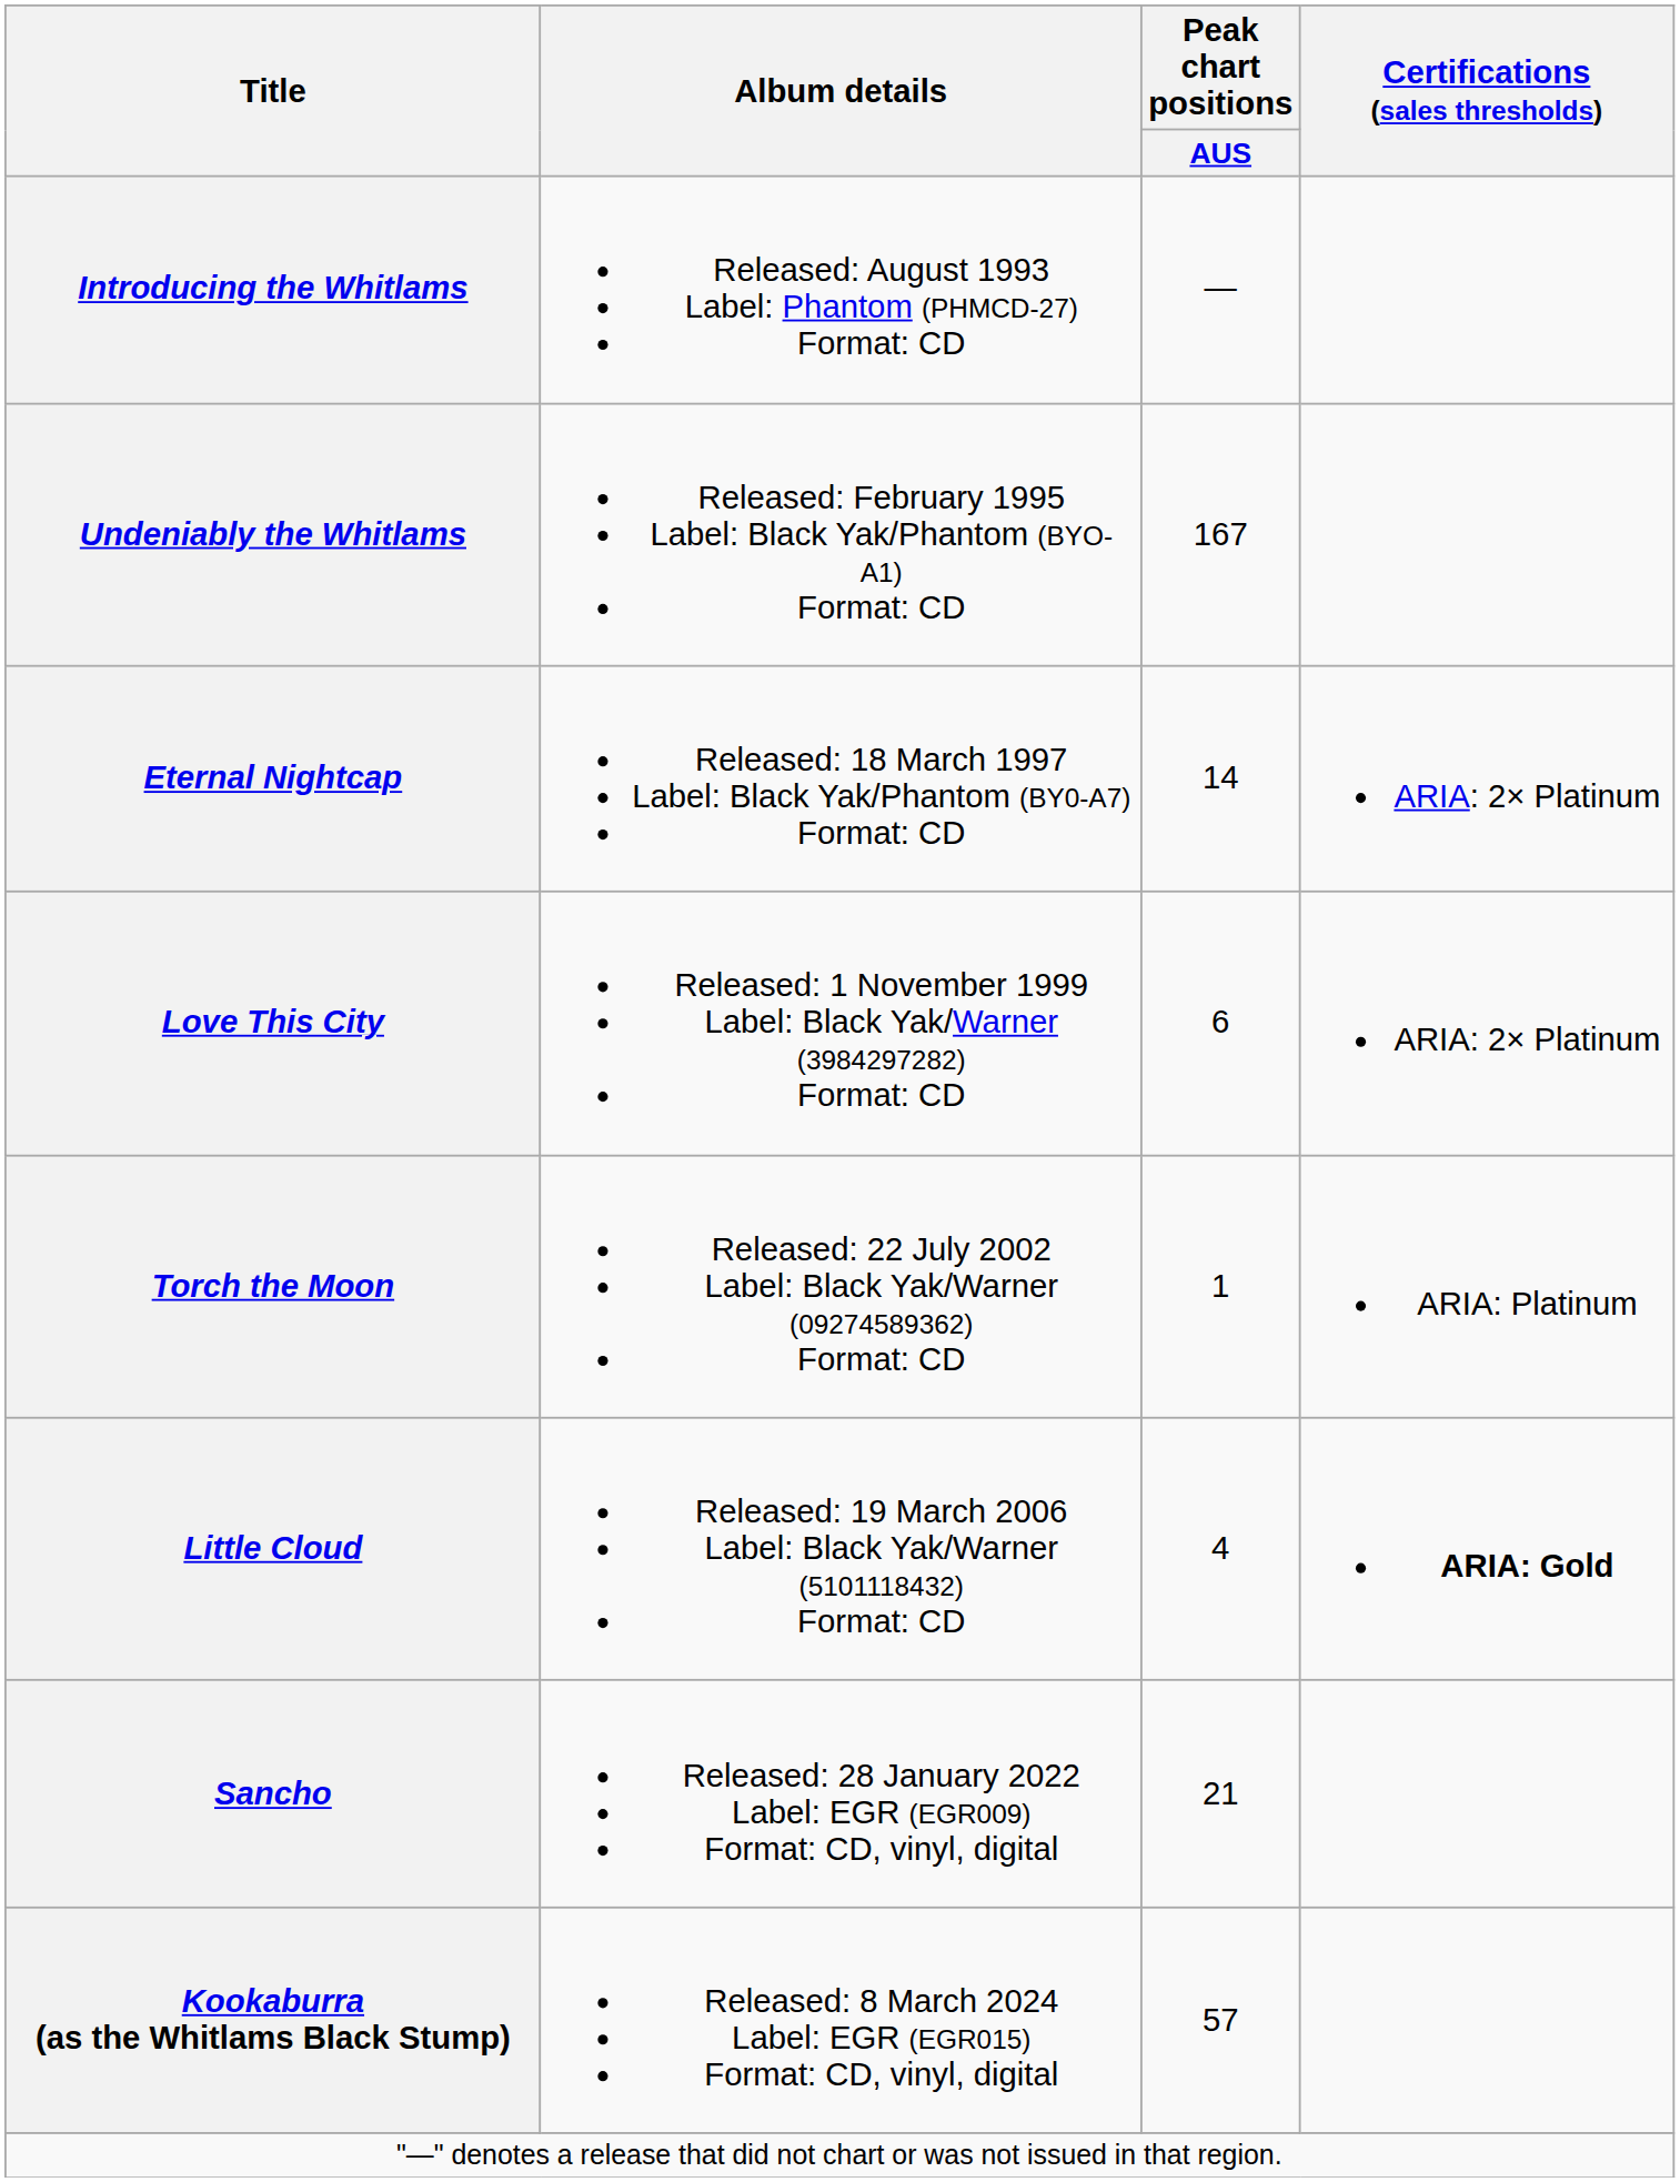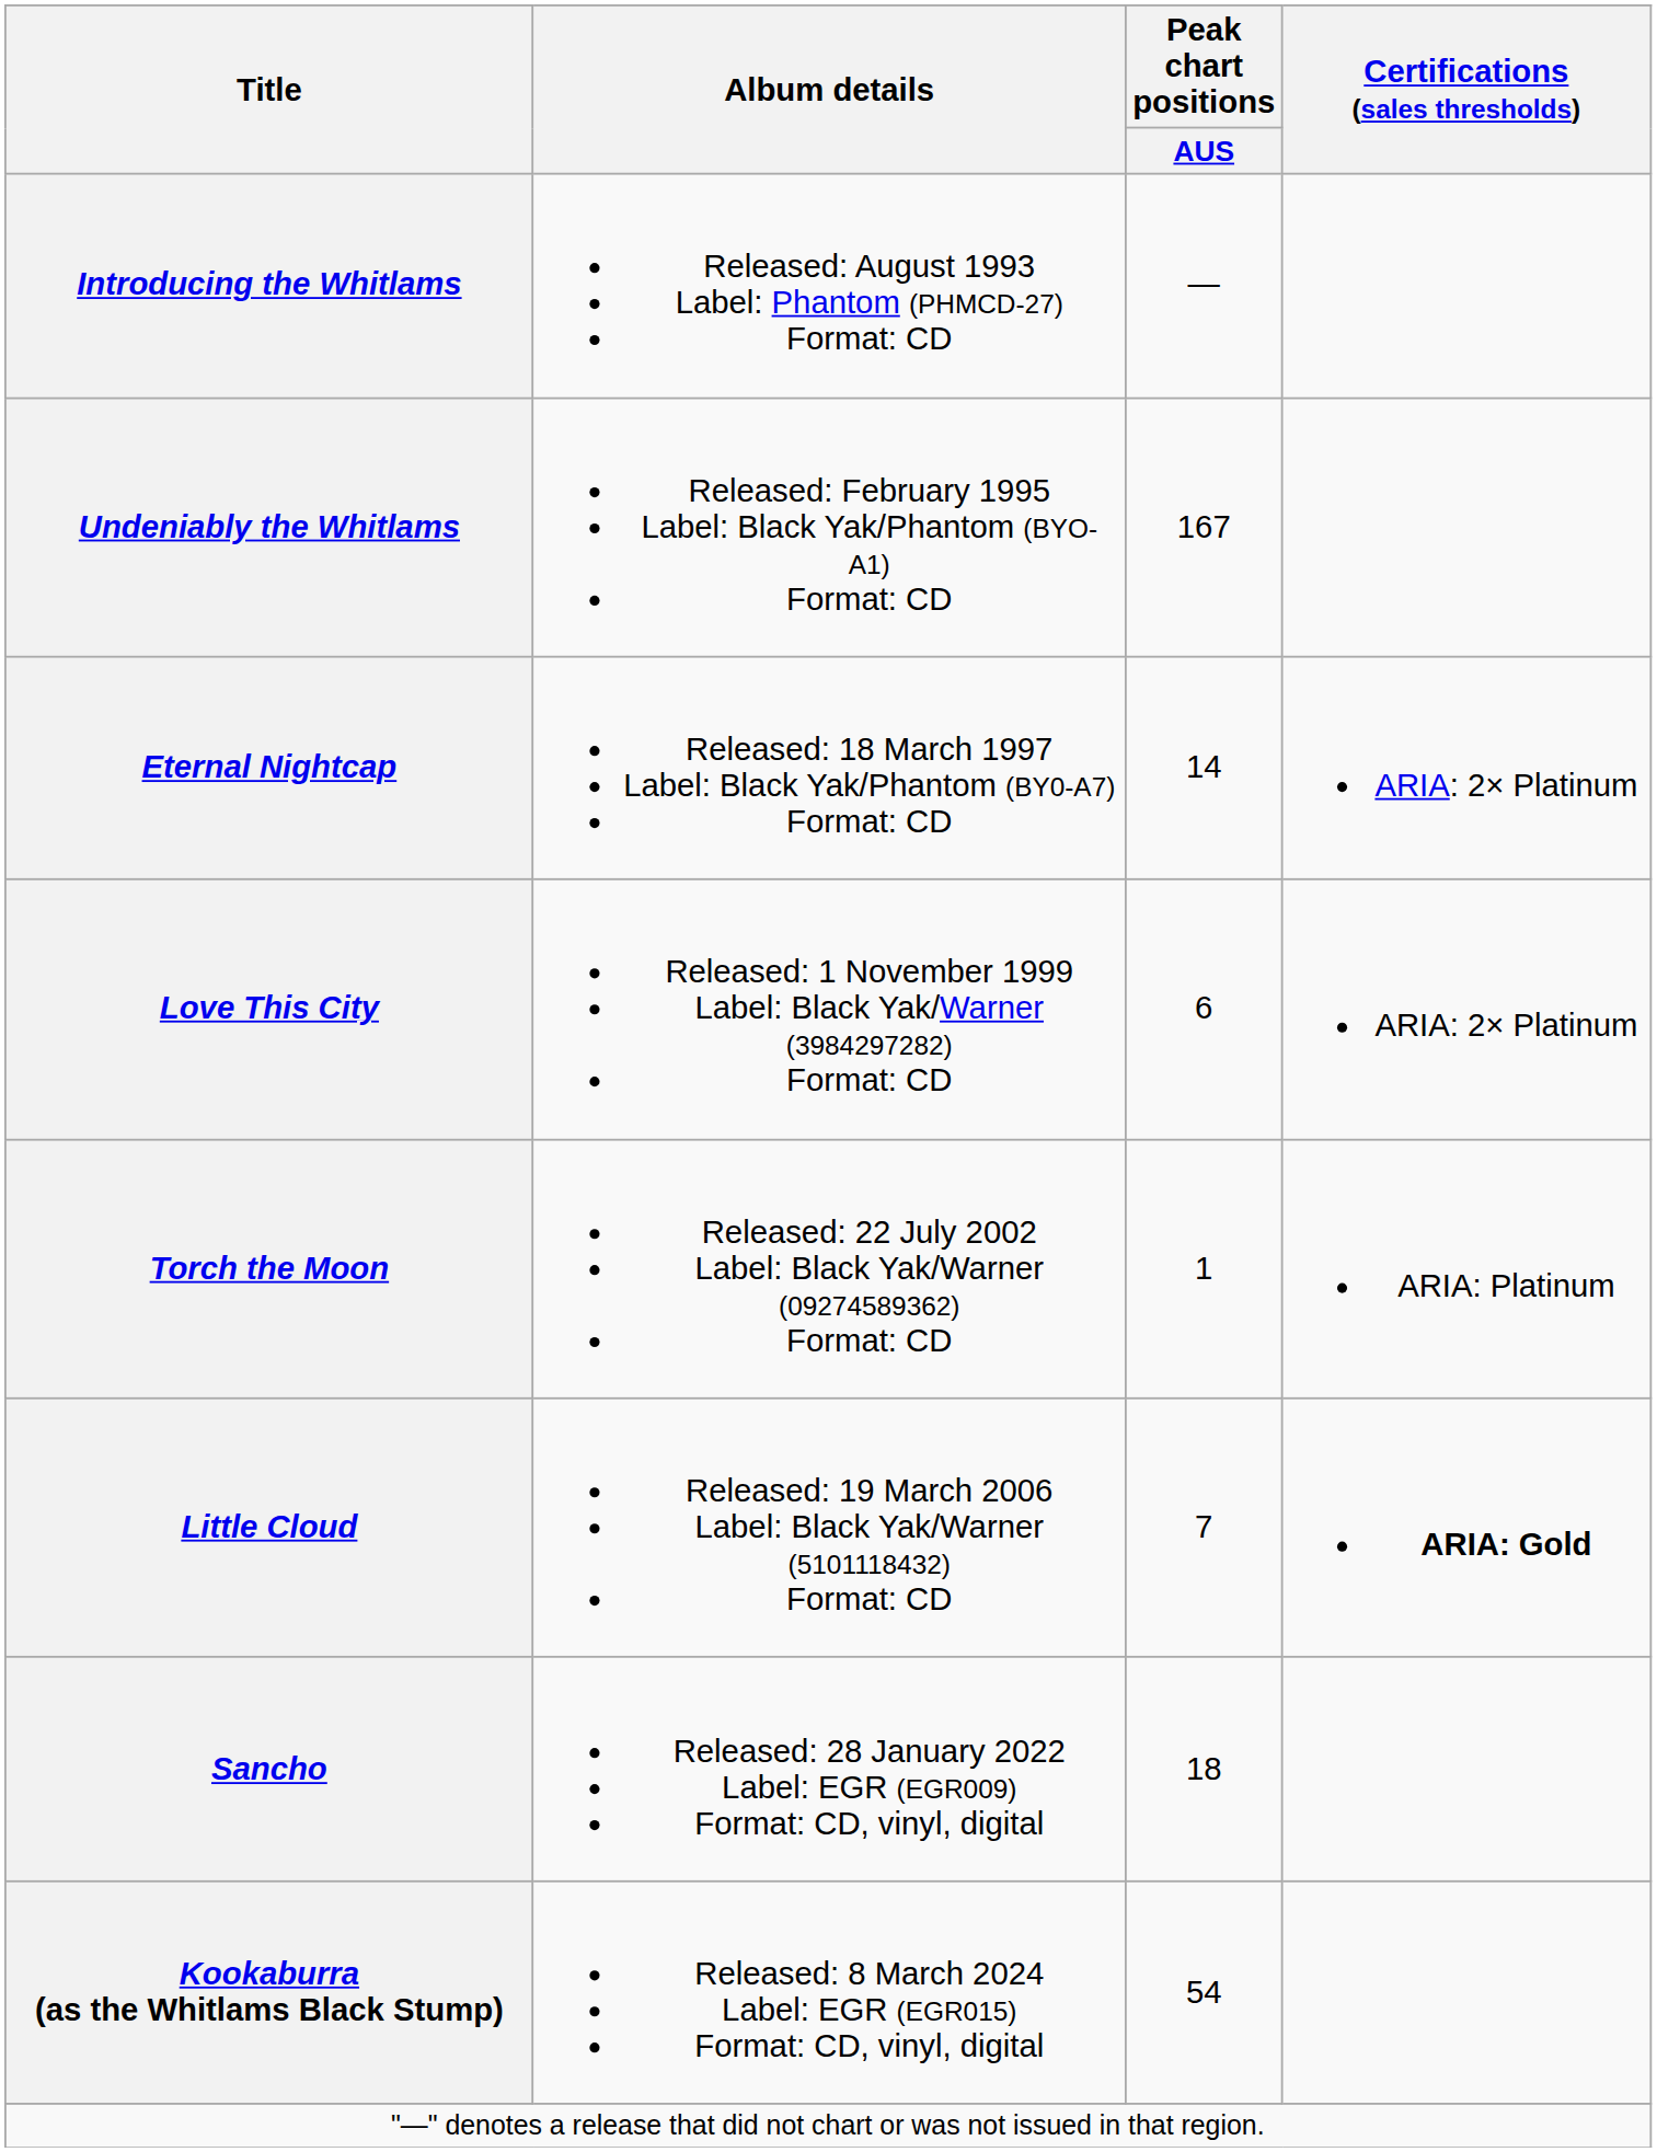Little Cloud | Peak chart positions / AUS: 4 -> 7
Sancho | Peak chart positions / AUS: 21 -> 18
Kookaburra (as the Whitlams Black Stump) | Peak chart positions / AUS: 57 -> 54
